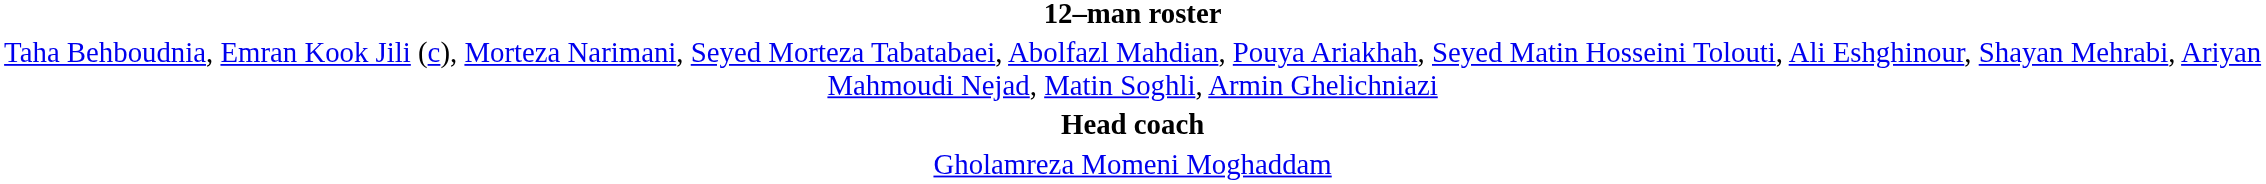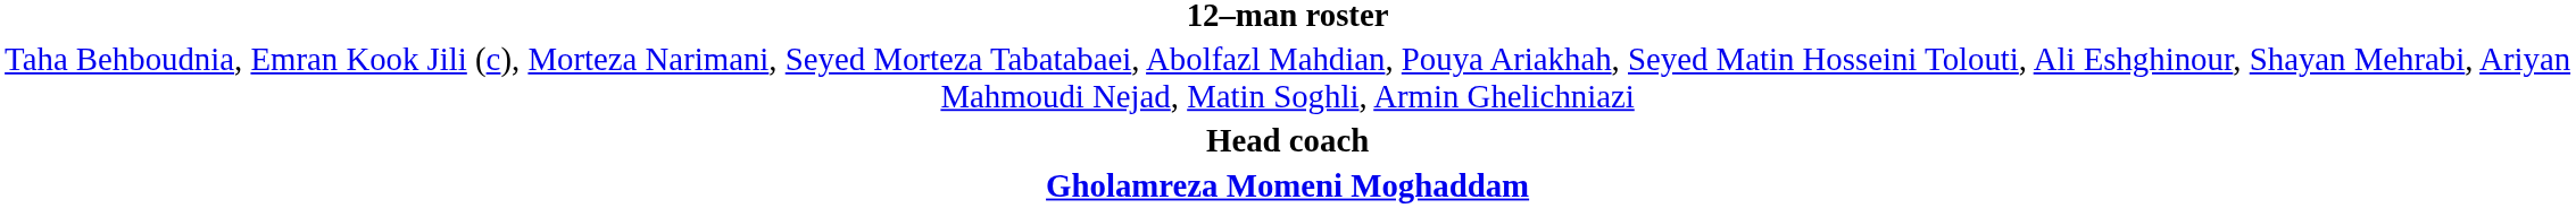row 4 | column 1: normal -> bold
